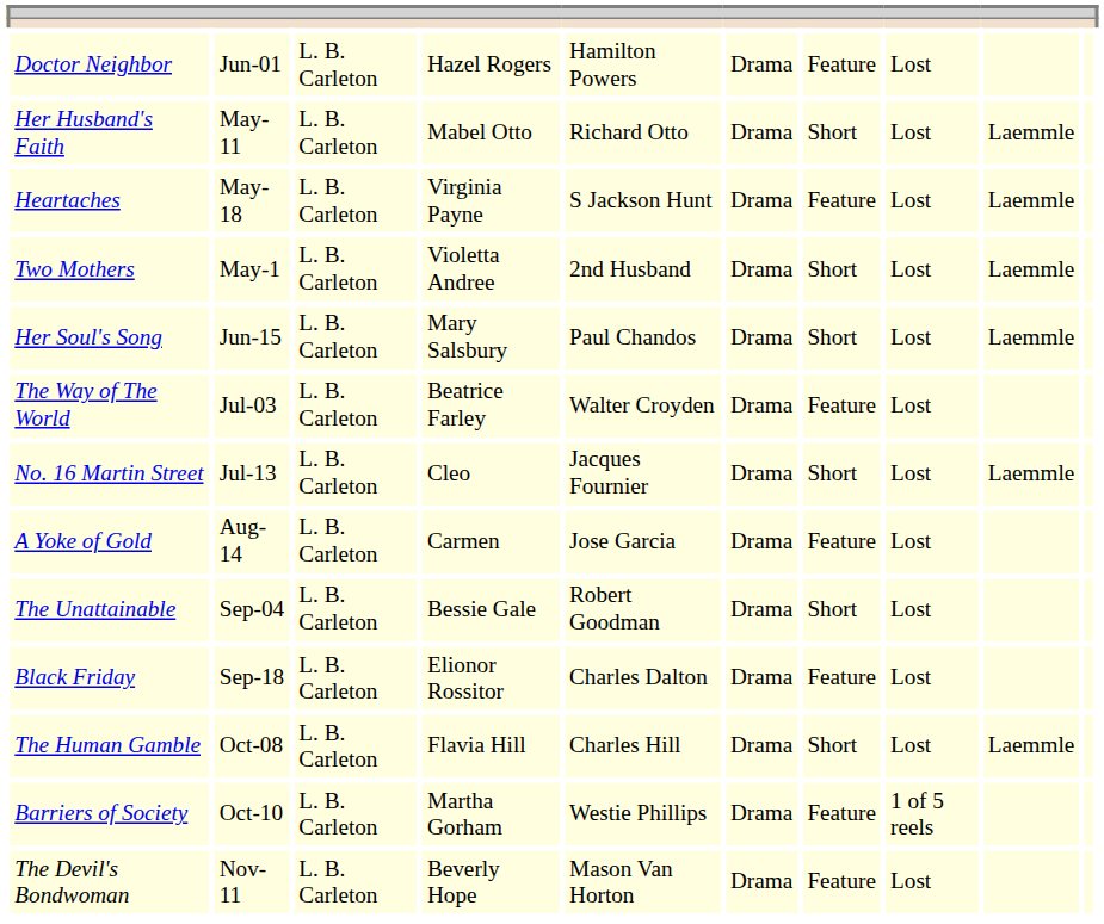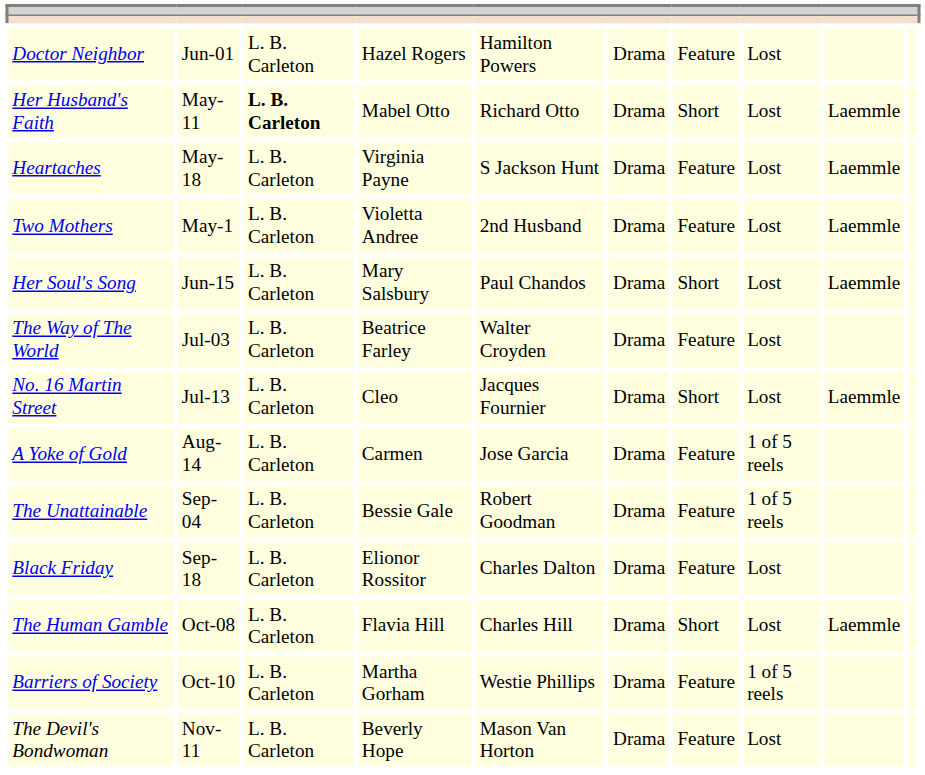Her Husband's Faith | column 3: normal -> bold
Two Mothers | column 7: Short -> Feature
A Yoke of Gold | column 8: Lost -> 1 of 5 reels
The Unattainable | column 7: Short -> Feature
The Unattainable | column 8: Lost -> 1 of 5 reels
